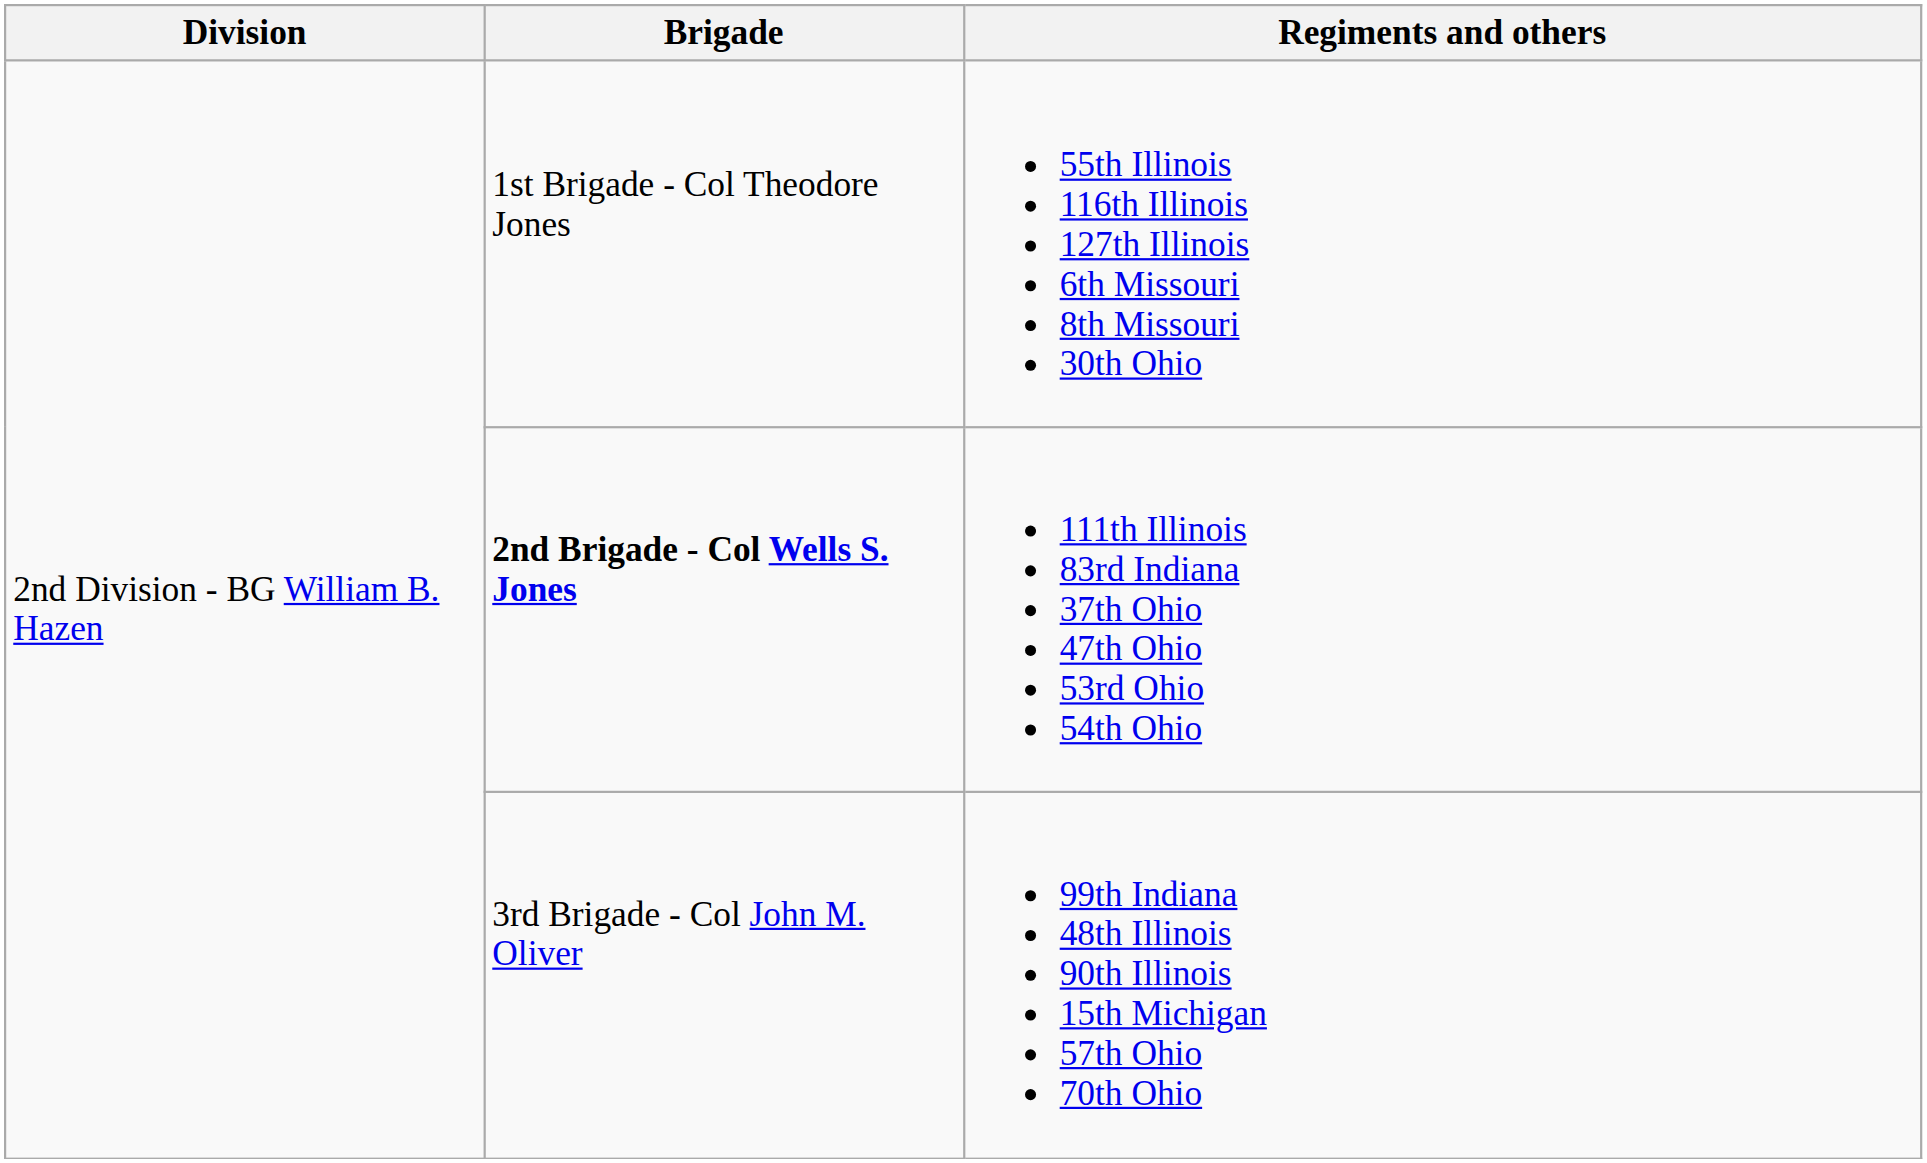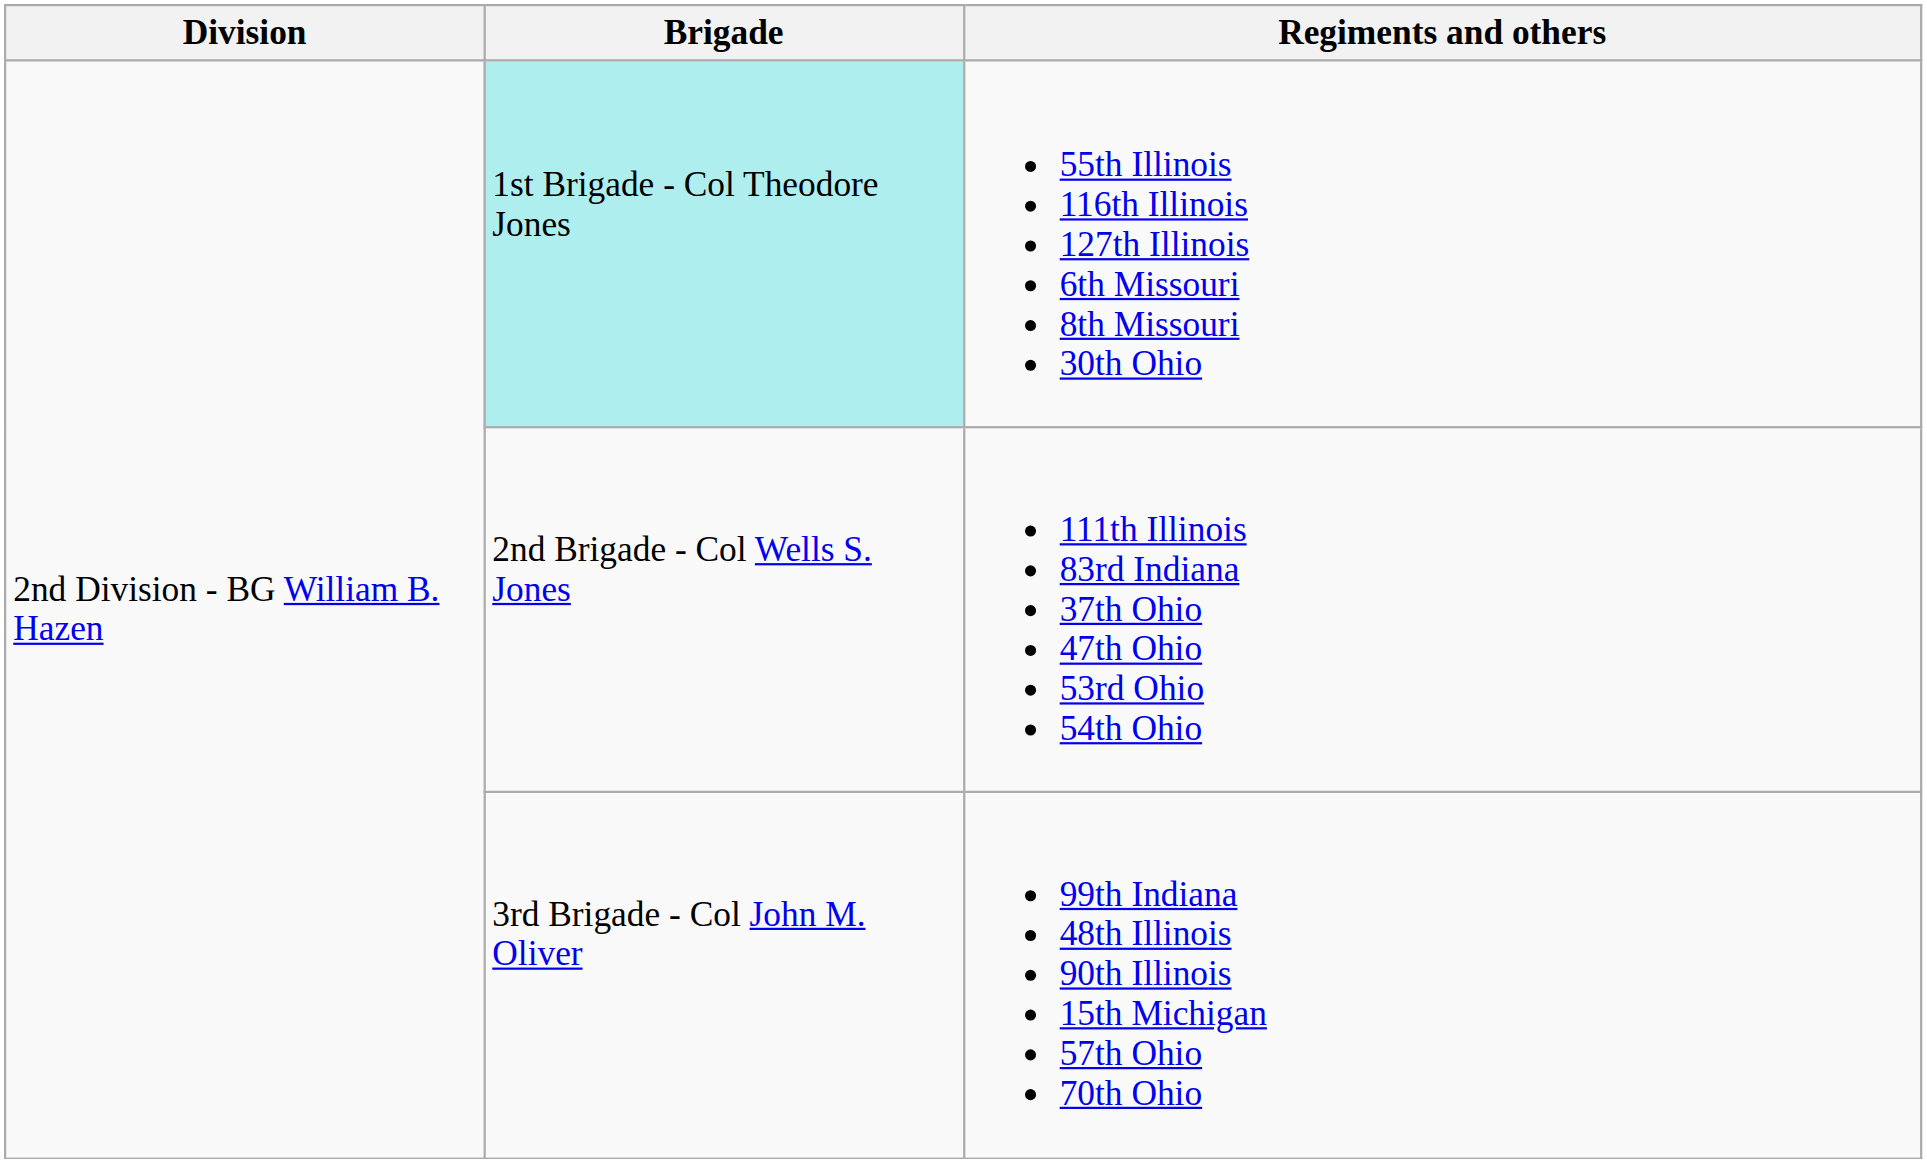1st Brigade - Col Theodore Jones | Brigade: no background -> paleturquoise background
2nd Brigade - Col Wells S. Jones | Brigade: bold -> normal
